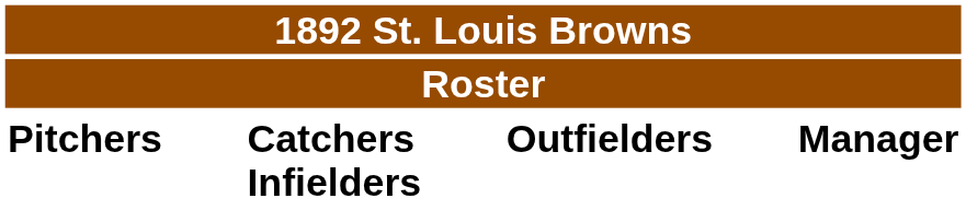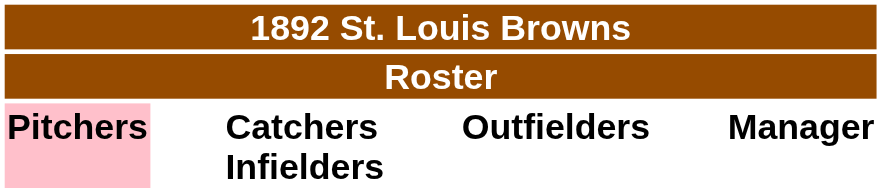Pitchers | column 1: no background -> pink background
